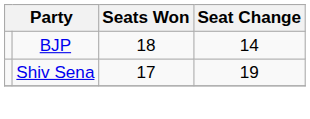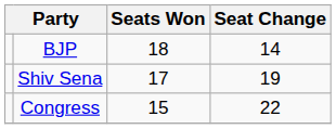+ row: Congress | 15 | 22
